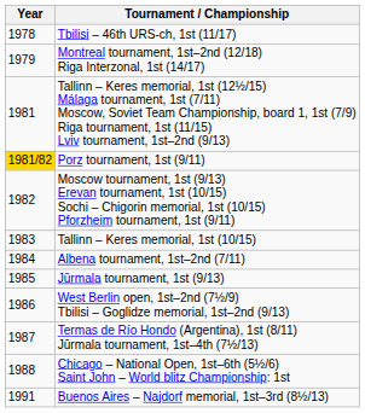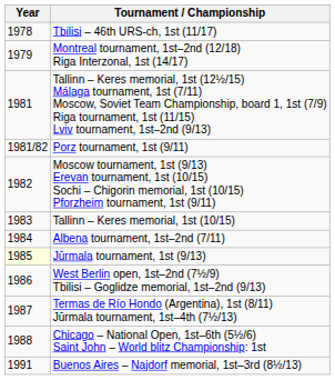Porz tournament, 1st (9/11) | Year: gold background -> no background
Jūrmala tournament, 1st (9/13) | Year: no background -> lightyellow background
